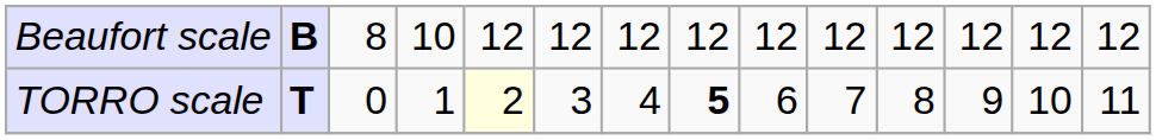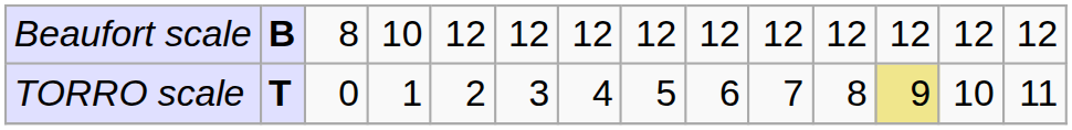TORRO scale | column 5: lightyellow background -> no background
TORRO scale | column 8: bold -> normal
TORRO scale | column 12: no background -> khaki background
